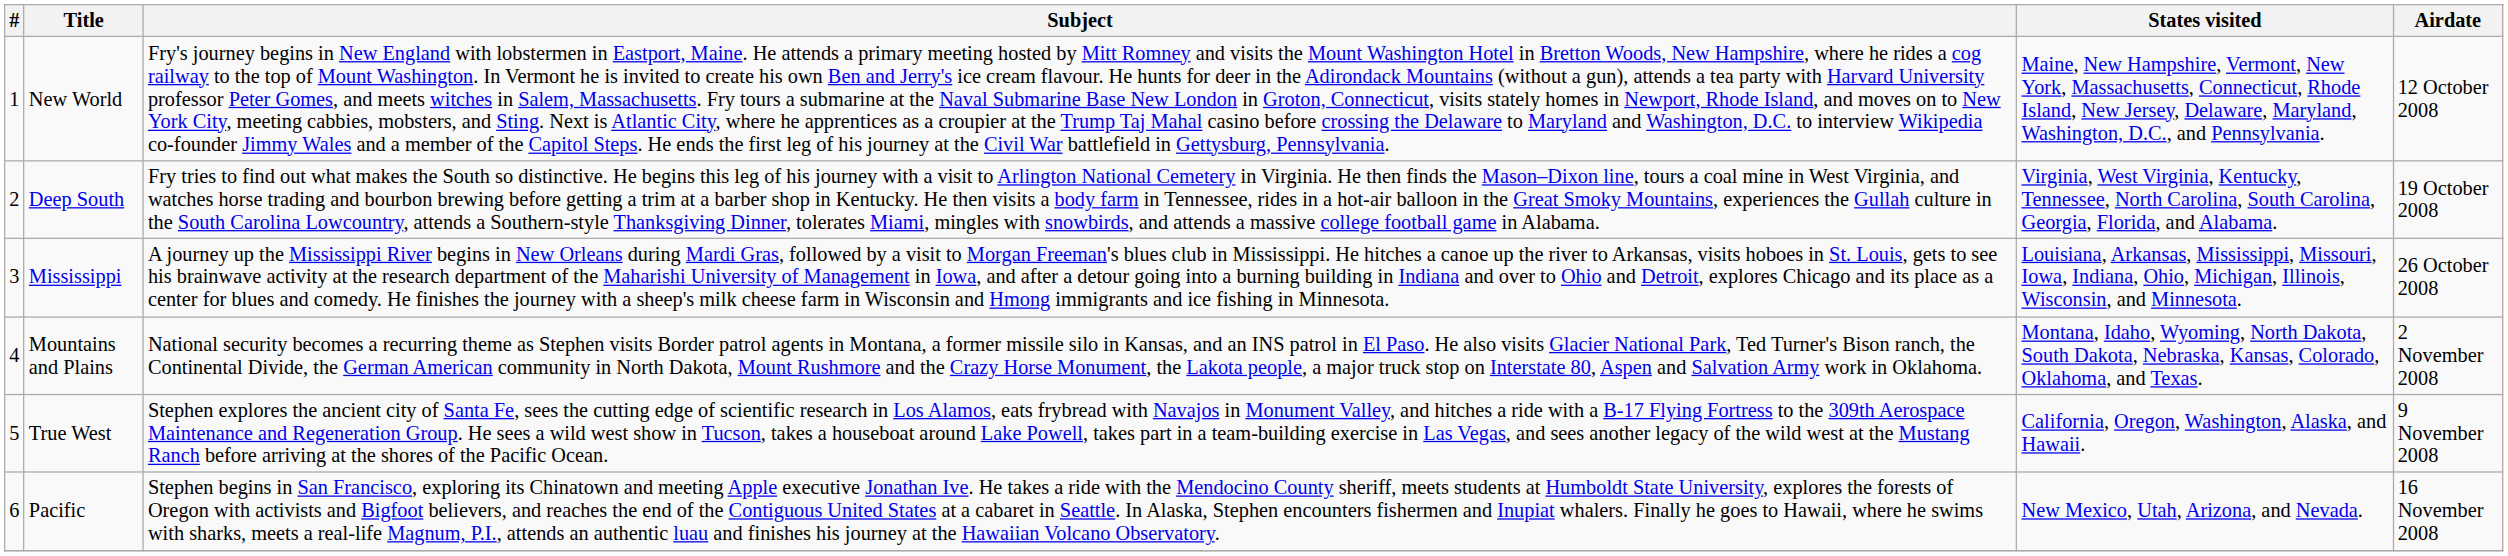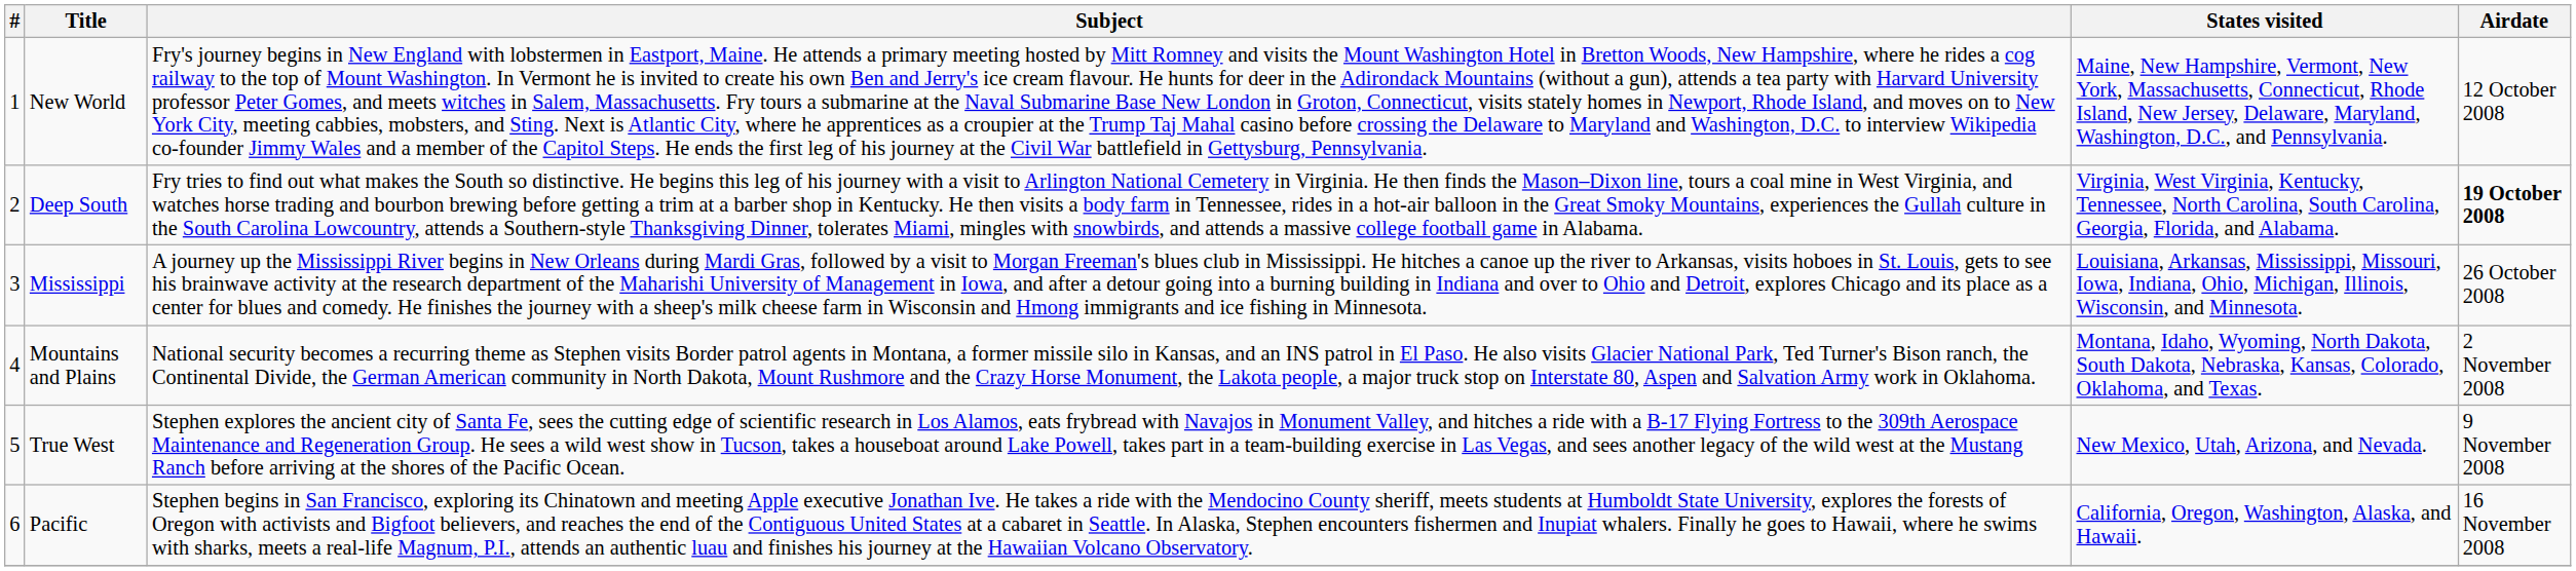Deep South | Airdate: normal -> bold
True West | States visited: California, Oregon, Washington, Alaska, and Hawaii. -> New Mexico, Utah, Arizona, and Nevada.
Pacific | States visited: New Mexico, Utah, Arizona, and Nevada. -> California, Oregon, Washington, Alaska, and Hawaii.
